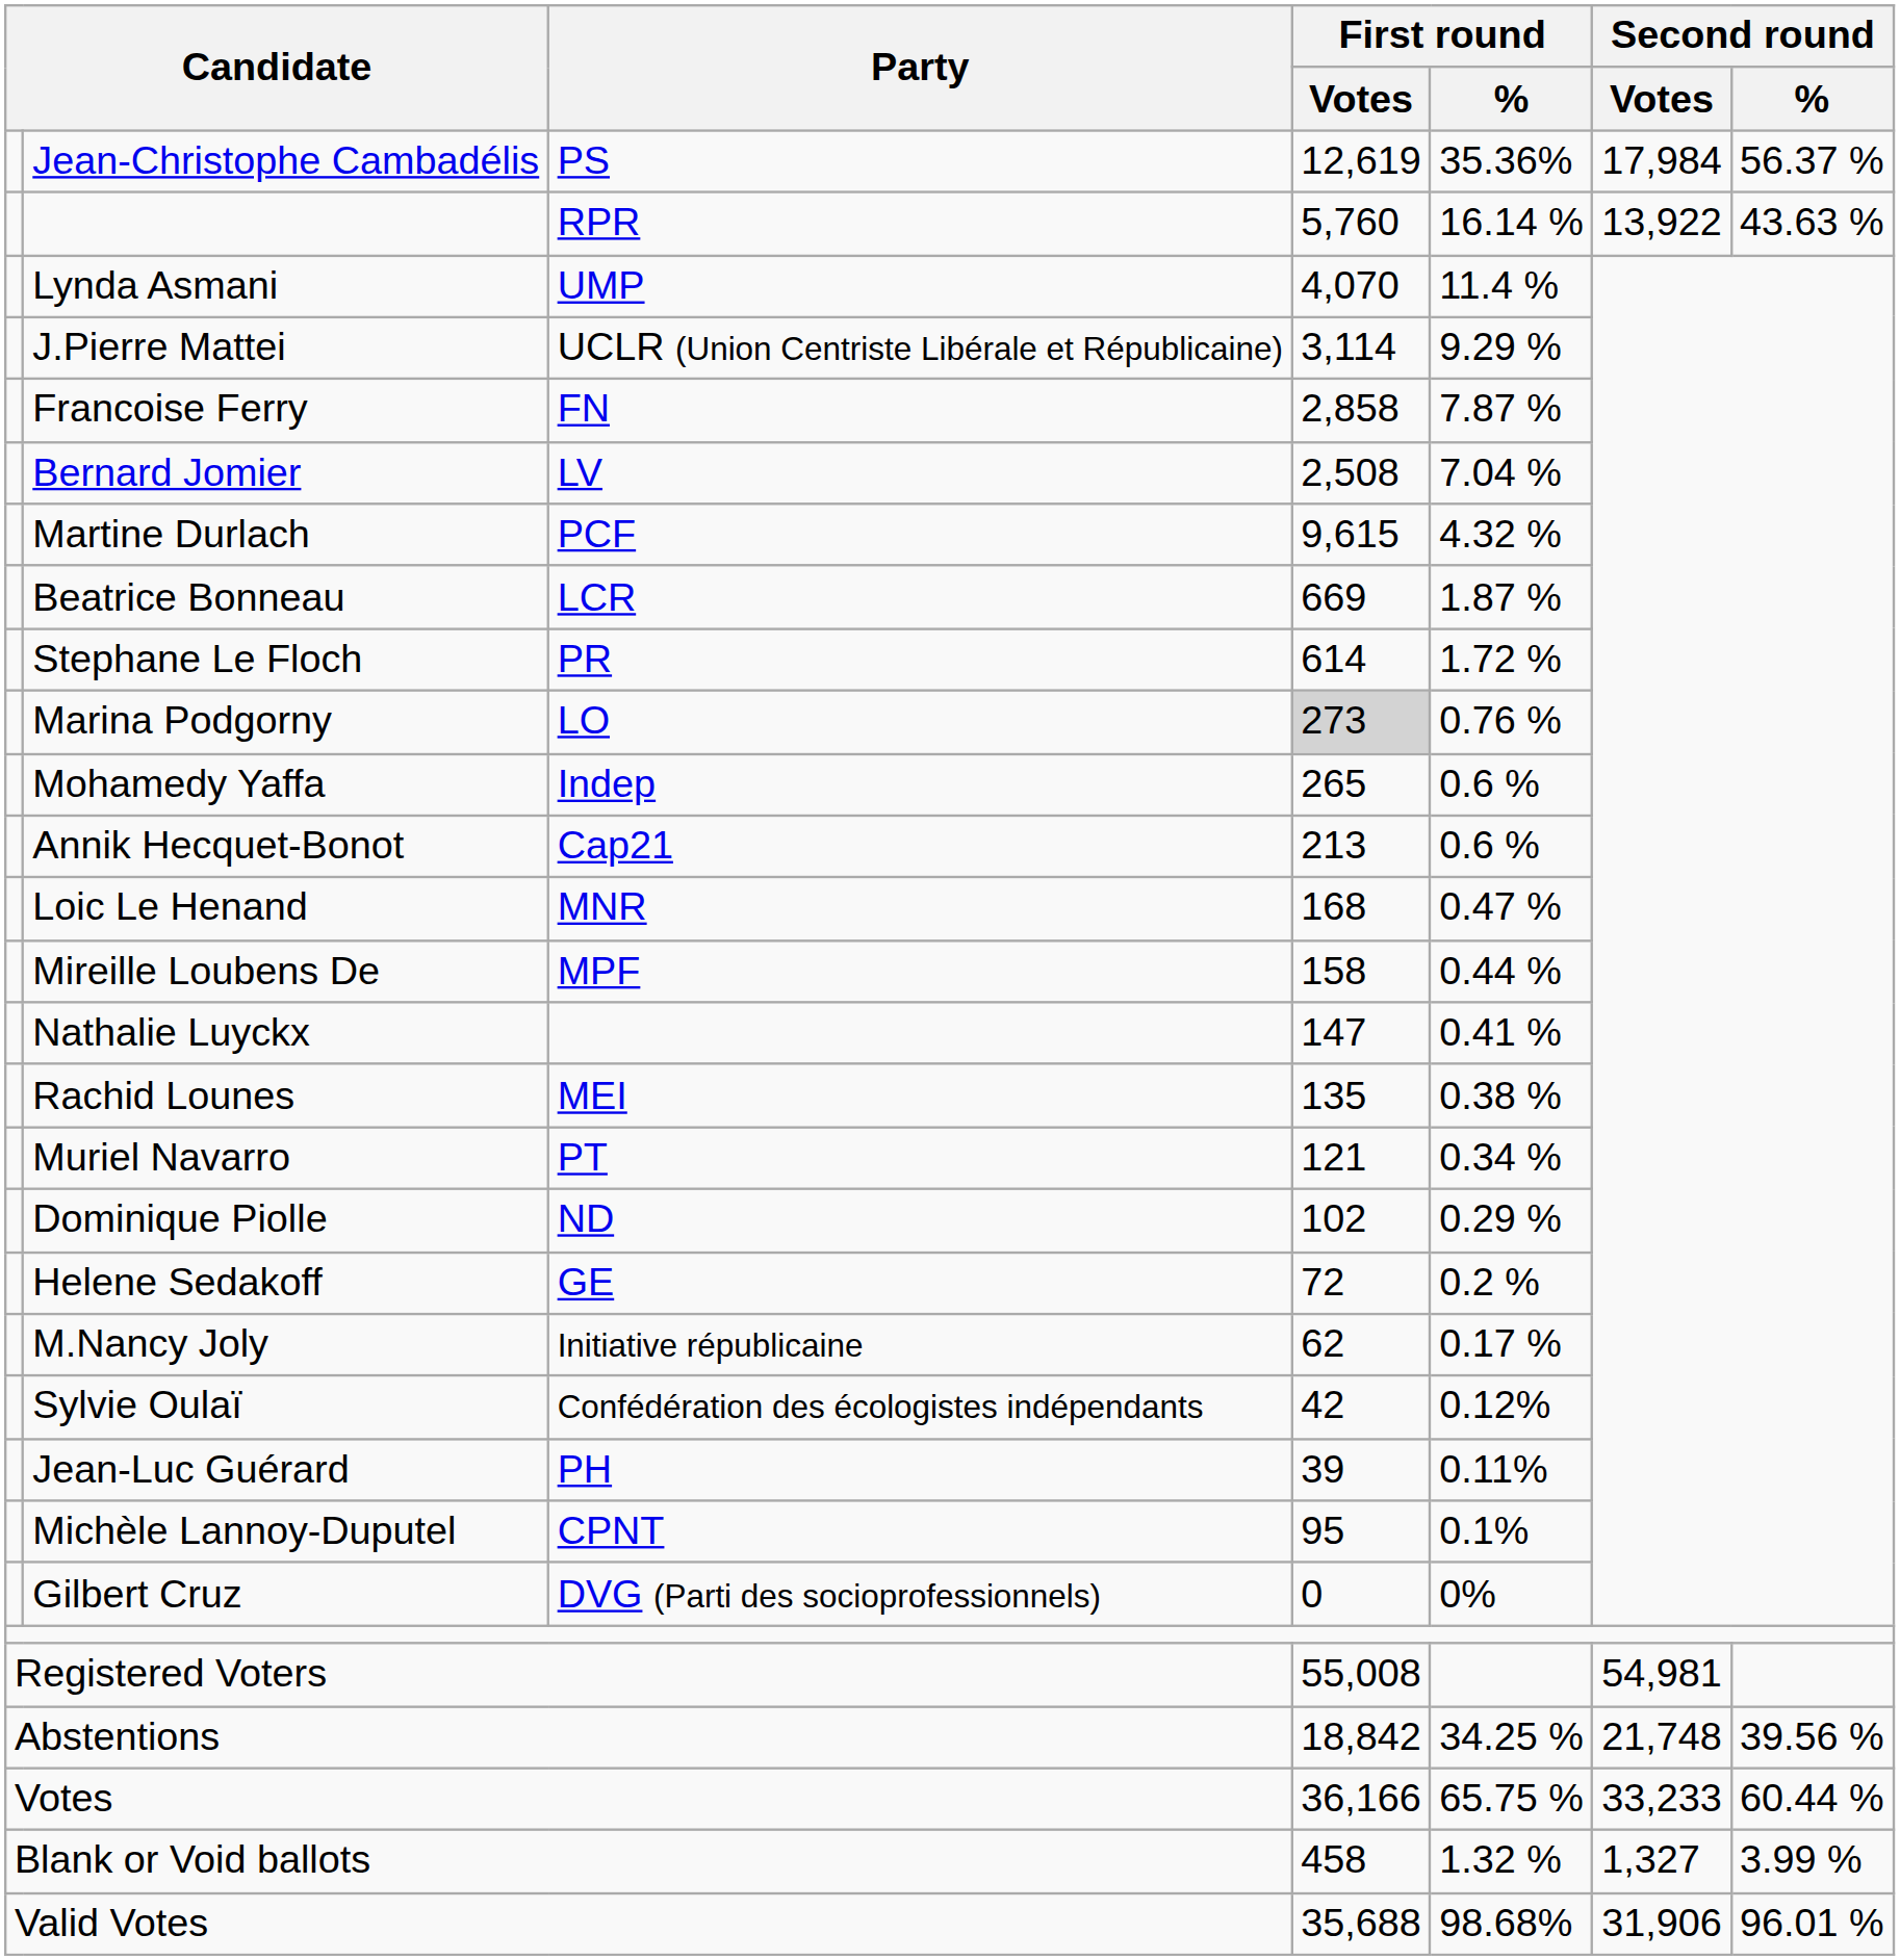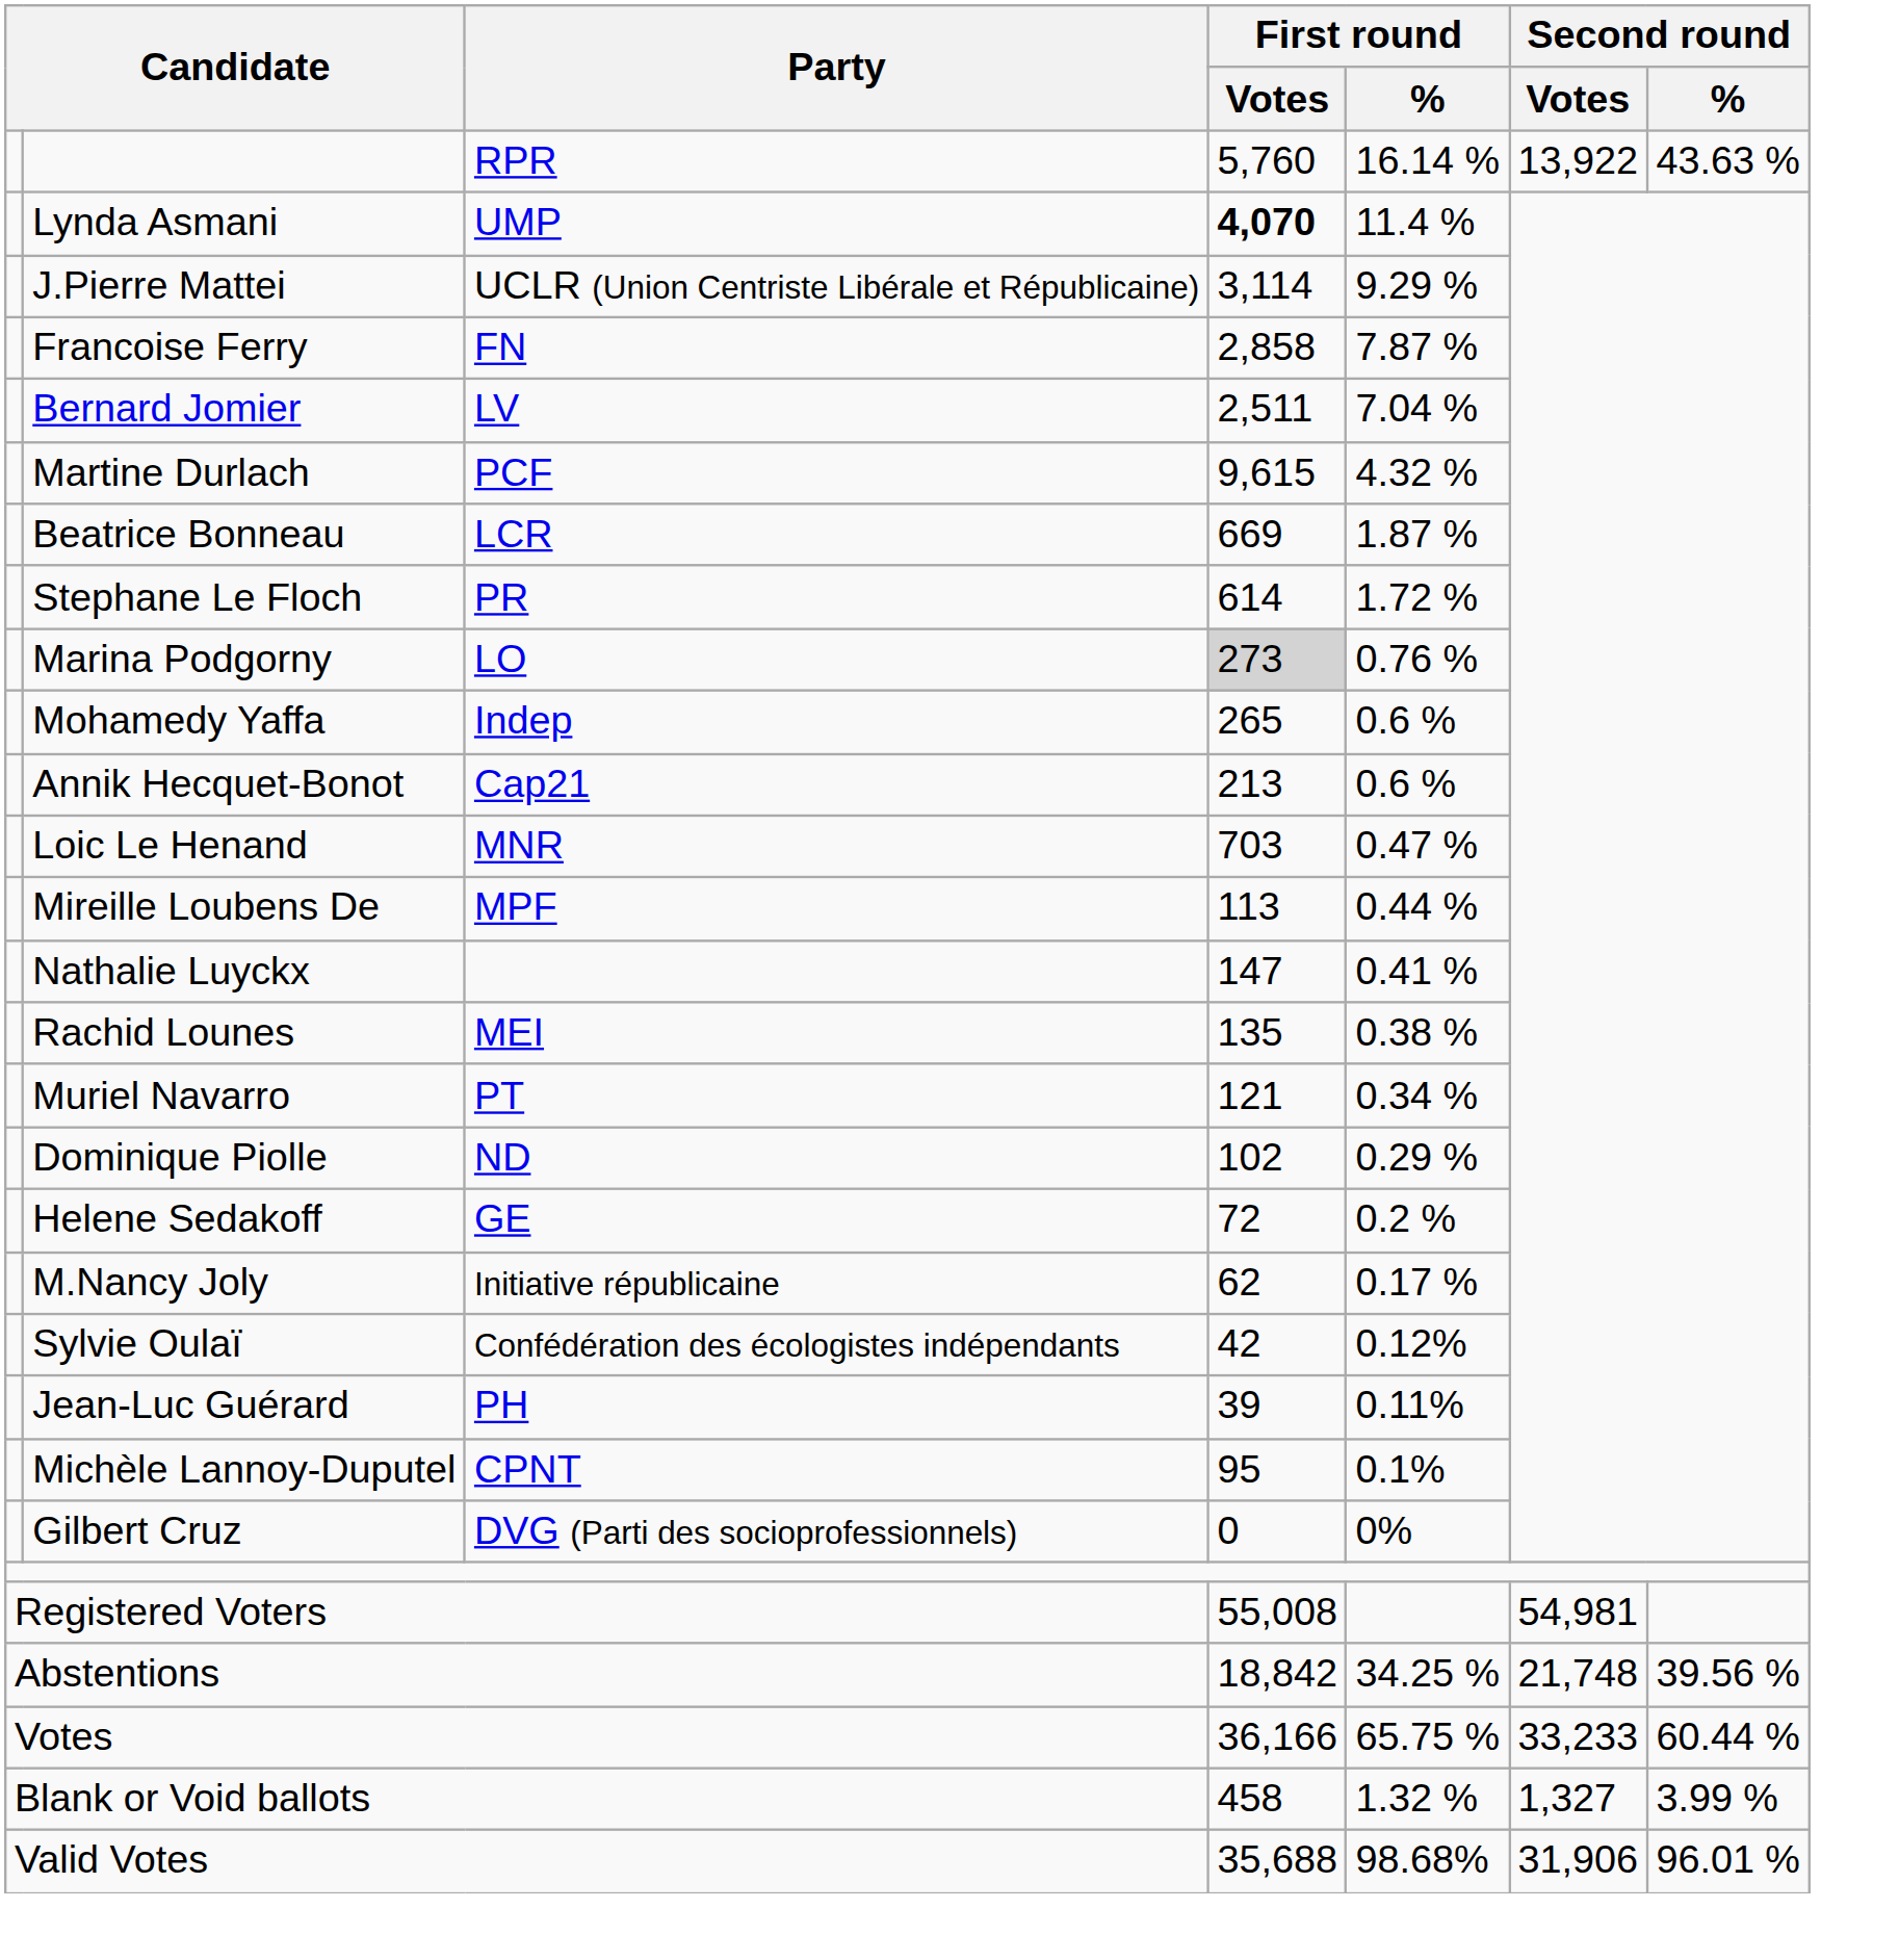- row: Jean-Christophe Cambadélis | PS | 12,619 | 35.36% | 17,984 | 56.37 %
Lynda Asmani | First round / Votes: normal -> bold
Bernard Jomier | First round / Votes: 2,508 -> 2,511
Loic Le Henand | First round / Votes: 168 -> 703
Mireille Loubens De | First round / Votes: 158 -> 113
